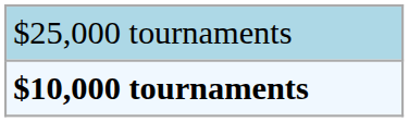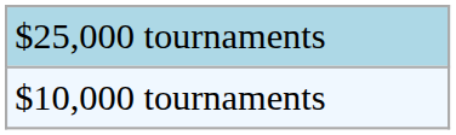row 2 | column 1: bold -> normal
